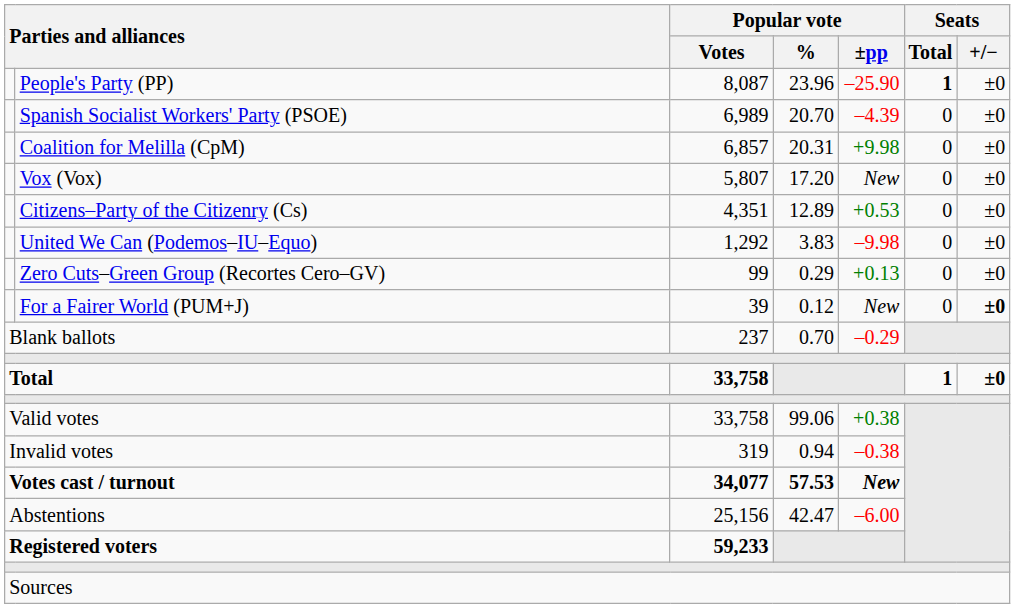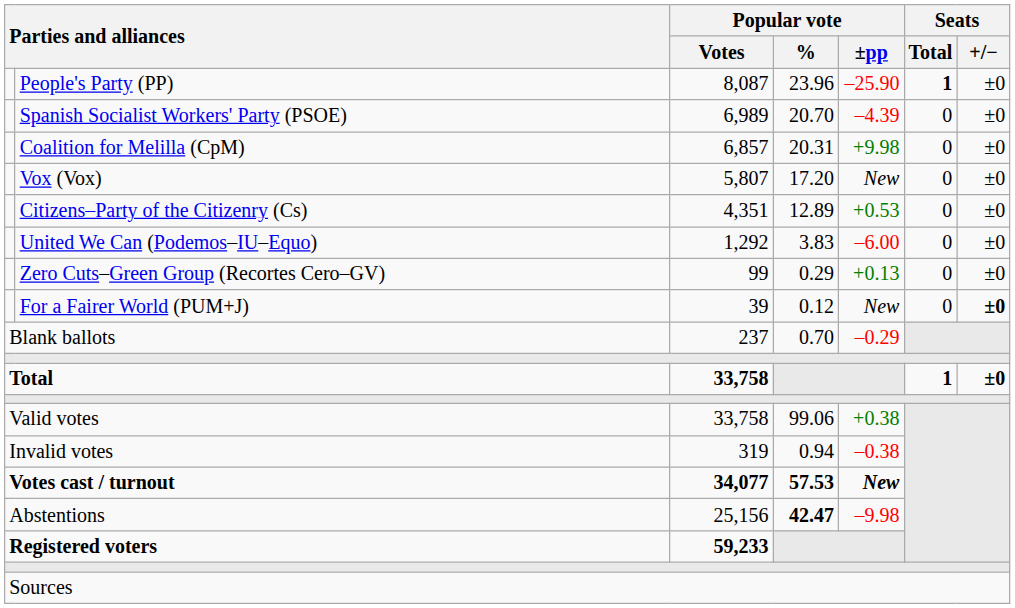United We Can (Podemos–IU–Equo) | Popular vote / ±pp: –9.98 -> –6.00
Abstentions | Popular vote / %: normal -> bold
Abstentions | Popular vote / ±pp: –6.00 -> –9.98
